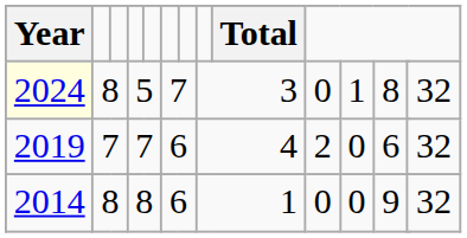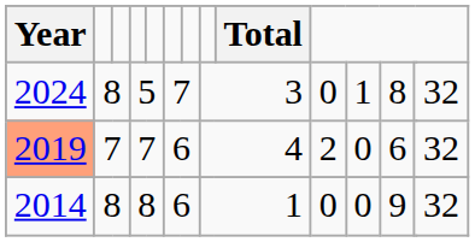2024 | Year: lightyellow background -> no background
2019 | Year: no background -> lightsalmon background
